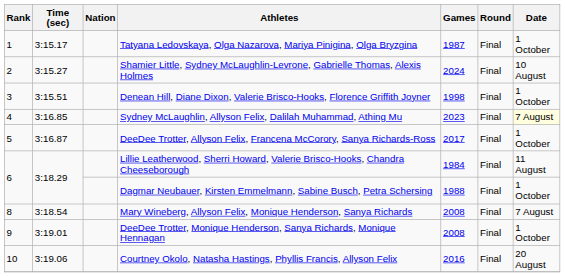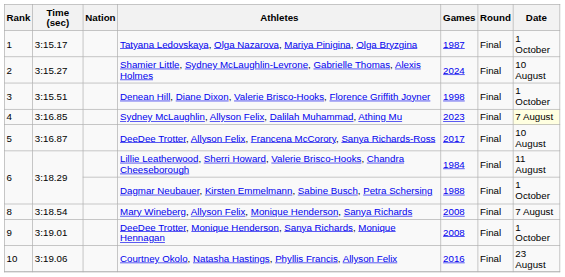row 6 | Date: 1 October -> 10 August
row 11 | Date: 20 August -> 23 August
